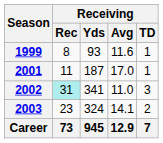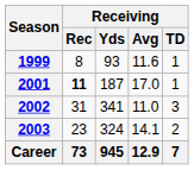2001 | Receiving / Rec: normal -> bold
2002 | Receiving / Rec: paleturquoise background -> no background
